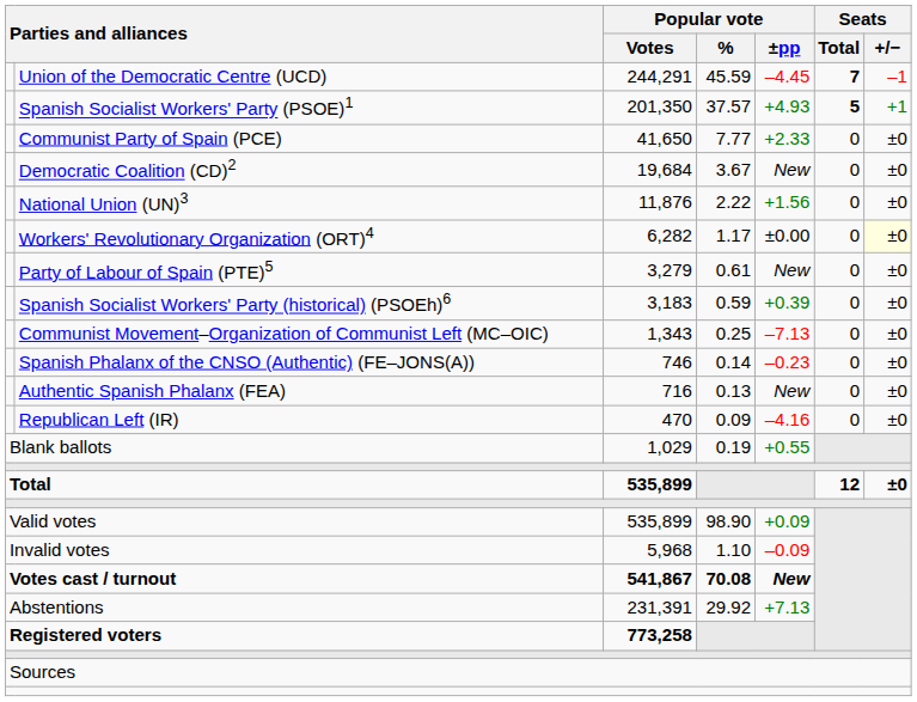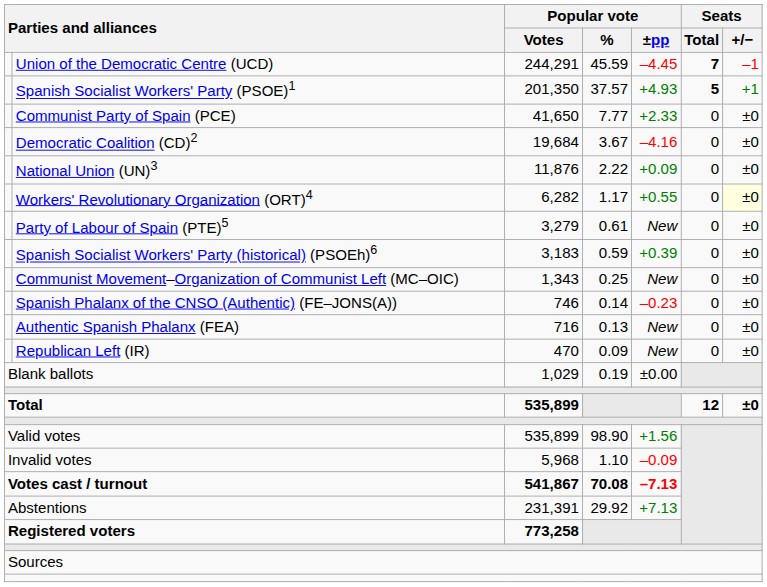Democratic Coalition (CD)2 | Popular vote / ±pp: New -> –4.16
National Union (UN)3 | Popular vote / ±pp: +1.56 -> +0.09
Workers' Revolutionary Organization (ORT)4 | Popular vote / ±pp: ±0.00 -> +0.55
Communist Movement–Organization of Communist Left (MC–OIC) | Popular vote / ±pp: –7.13 -> New
Republican Left (IR) | Popular vote / ±pp: –4.16 -> New
Blank ballots | Popular vote / ±pp: +0.55 -> ±0.00
Valid votes | Popular vote / ±pp: +0.09 -> +1.56
Votes cast / turnout | Popular vote / ±pp: New -> –7.13
